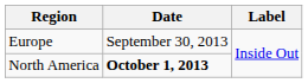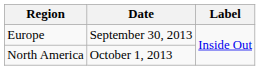North America | Date: bold -> normal
